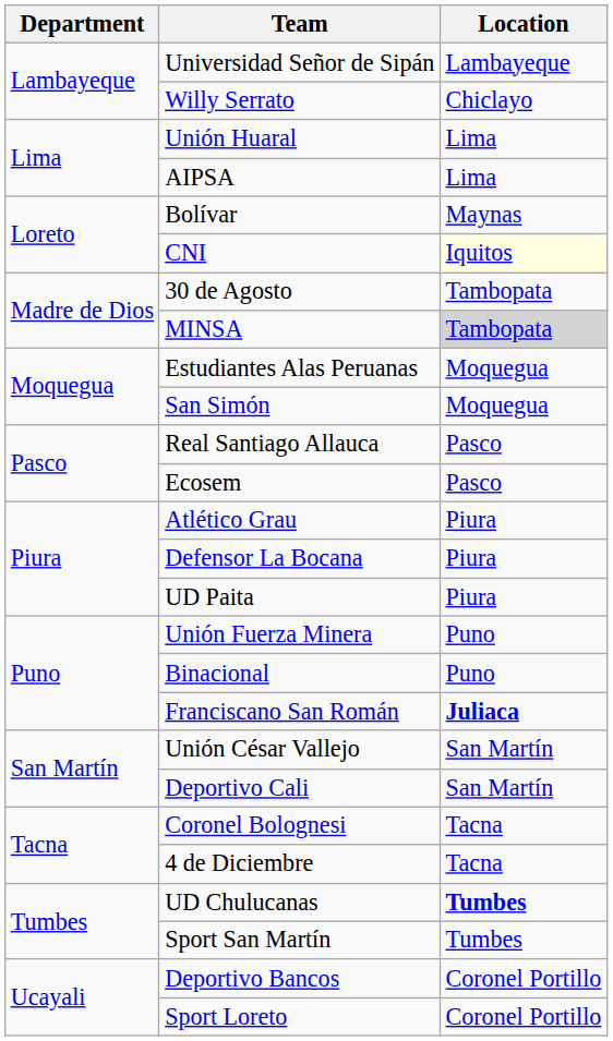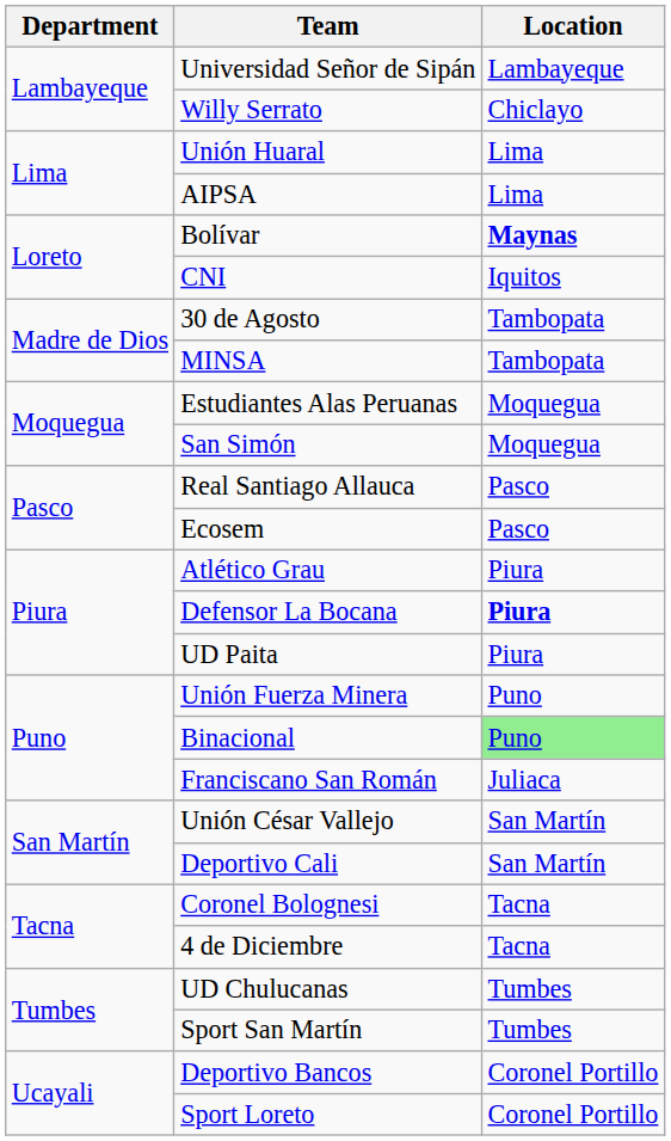Bolívar | Location: normal -> bold
CNI | Location: lightyellow background -> no background
MINSA | Location: lightgrey background -> no background
Defensor La Bocana | Location: normal -> bold
Binacional | Location: no background -> lightgreen background
Franciscano San Román | Location: bold -> normal
UD Chulucanas | Location: bold -> normal
